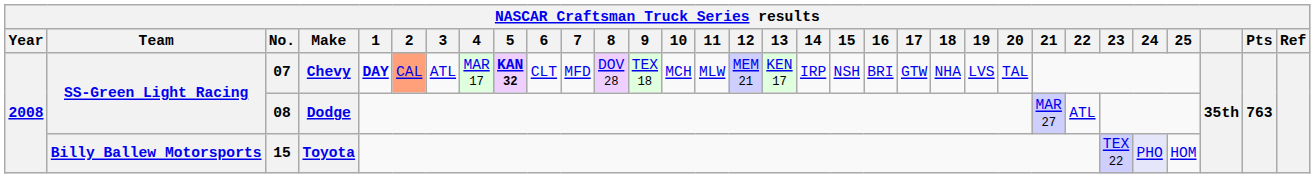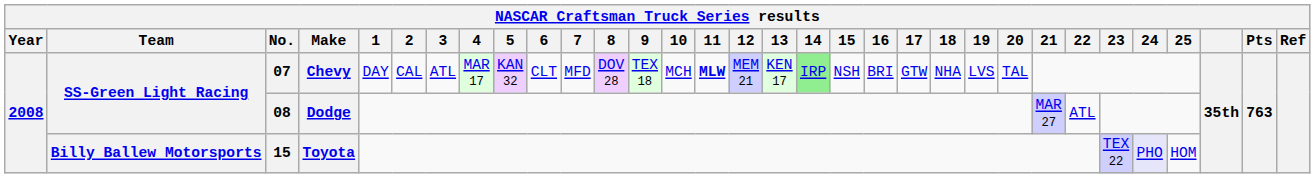Chevy | 1: bold -> normal
Chevy | 2: lightsalmon background -> no background
Chevy | 5: bold -> normal
Chevy | 11: normal -> bold
Chevy | 14: no background -> lightgreen background
